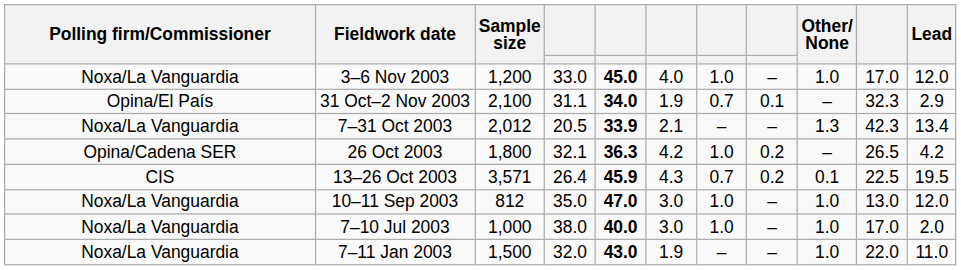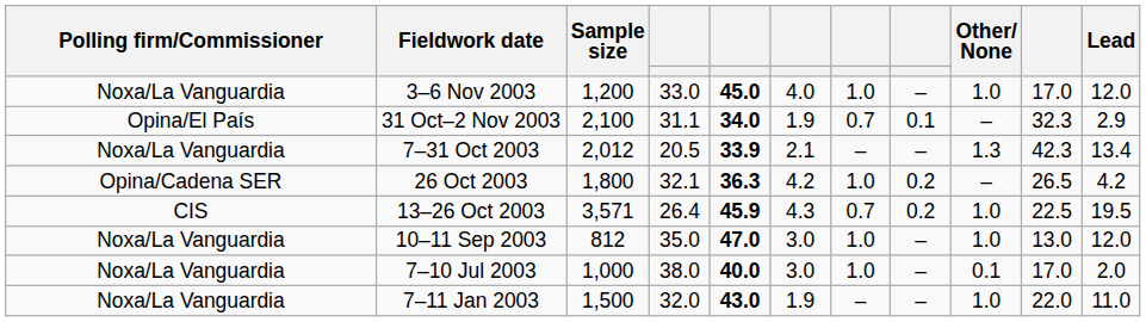13–26 Oct 2003 | Other/ None: 0.1 -> 1.0
7–10 Jul 2003 | Other/ None: 1.0 -> 0.1
